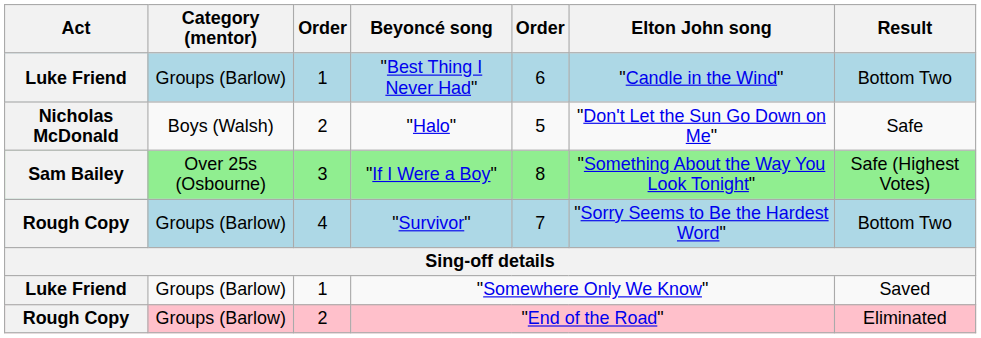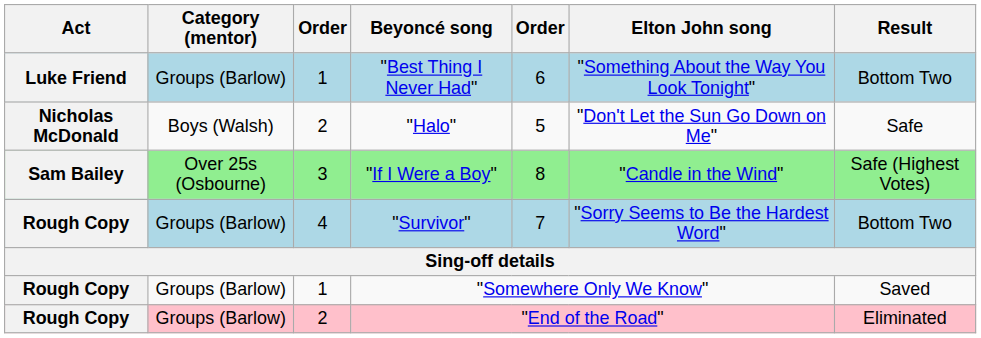"Best Thing I Never Had" | Elton John song: "Candle in the Wind" -> "Something About the Way You Look Tonight"
"If I Were a Boy" | Elton John song: "Something About the Way You Look Tonight" -> "Candle in the Wind"
"Somewhere Only We Know" | Act: Luke Friend -> Rough Copy
